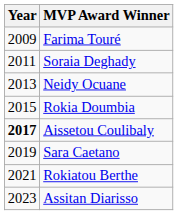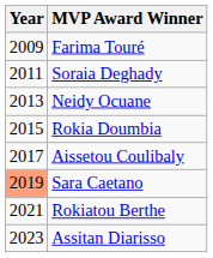Aissetou Coulibaly | Year: bold -> normal
Sara Caetano | Year: no background -> lightsalmon background
